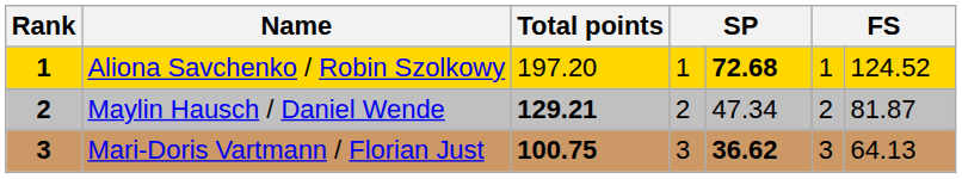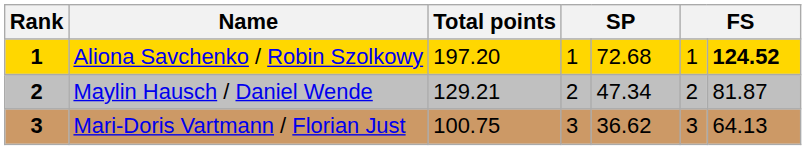Aliona Savchenko / Robin Szolkowy | column 5: bold -> normal
Aliona Savchenko / Robin Szolkowy | column 7: normal -> bold
Maylin Hausch / Daniel Wende | Total points: bold -> normal
Mari-Doris Vartmann / Florian Just | Total points: bold -> normal
Mari-Doris Vartmann / Florian Just | column 5: bold -> normal
